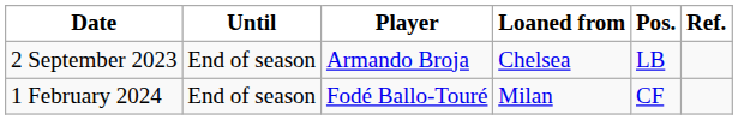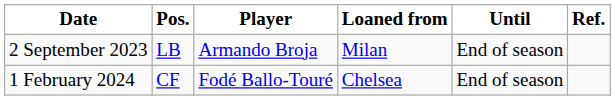columns swapped: Pos. <-> Until
2 September 2023 | Loaned from: Chelsea -> Milan
1 February 2024 | Loaned from: Milan -> Chelsea
